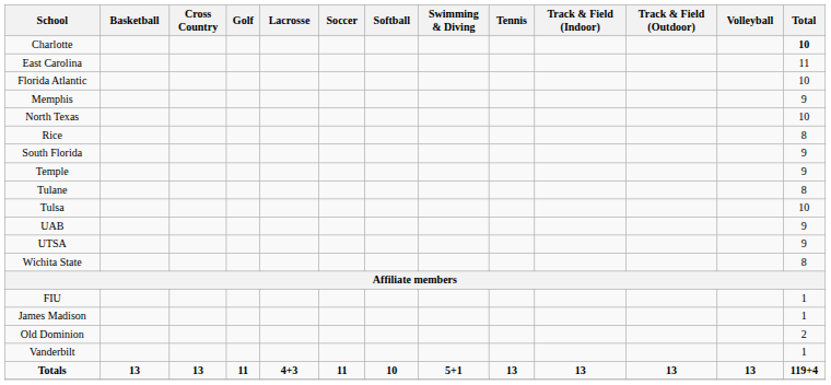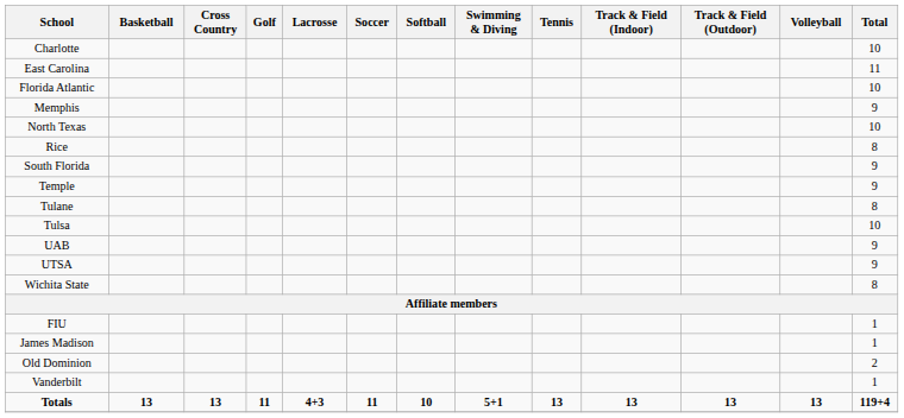Charlotte | Total: bold -> normal
